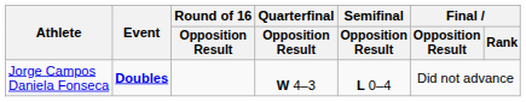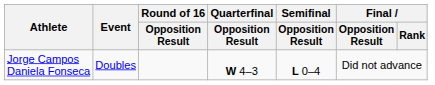Jorge Campos Daniela Fonseca | Event: bold -> normal
